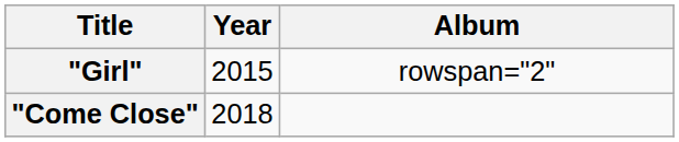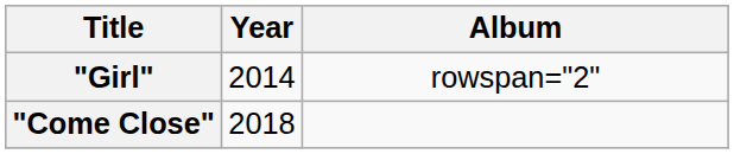"Girl" | Year: 2015 -> 2014
